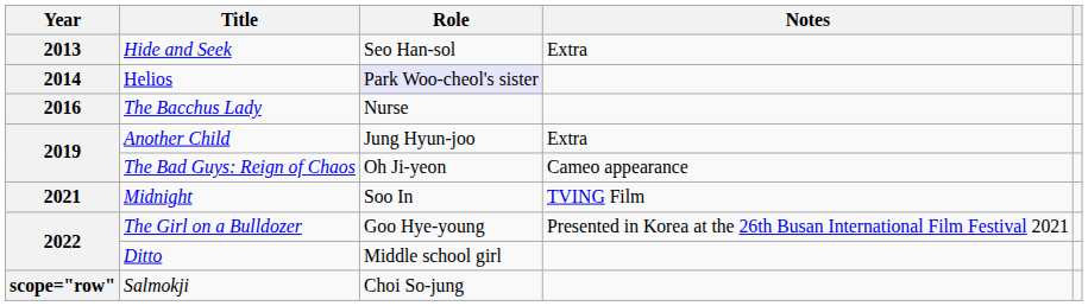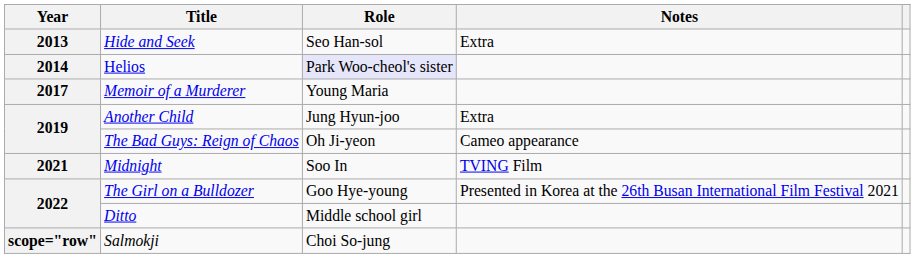- row: 2016 | The Bacchus Lady | Nurse
+ row: 2017 | Memoir of a Murderer | Young Maria
